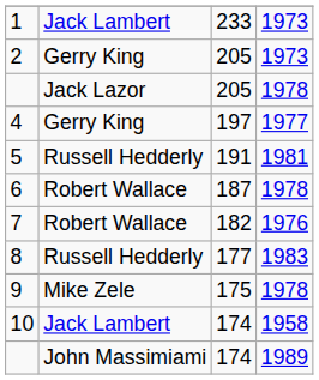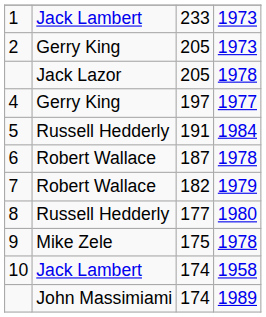5 | column 4: 1981 -> 1984
7 | column 4: 1976 -> 1979
8 | column 4: 1983 -> 1980
